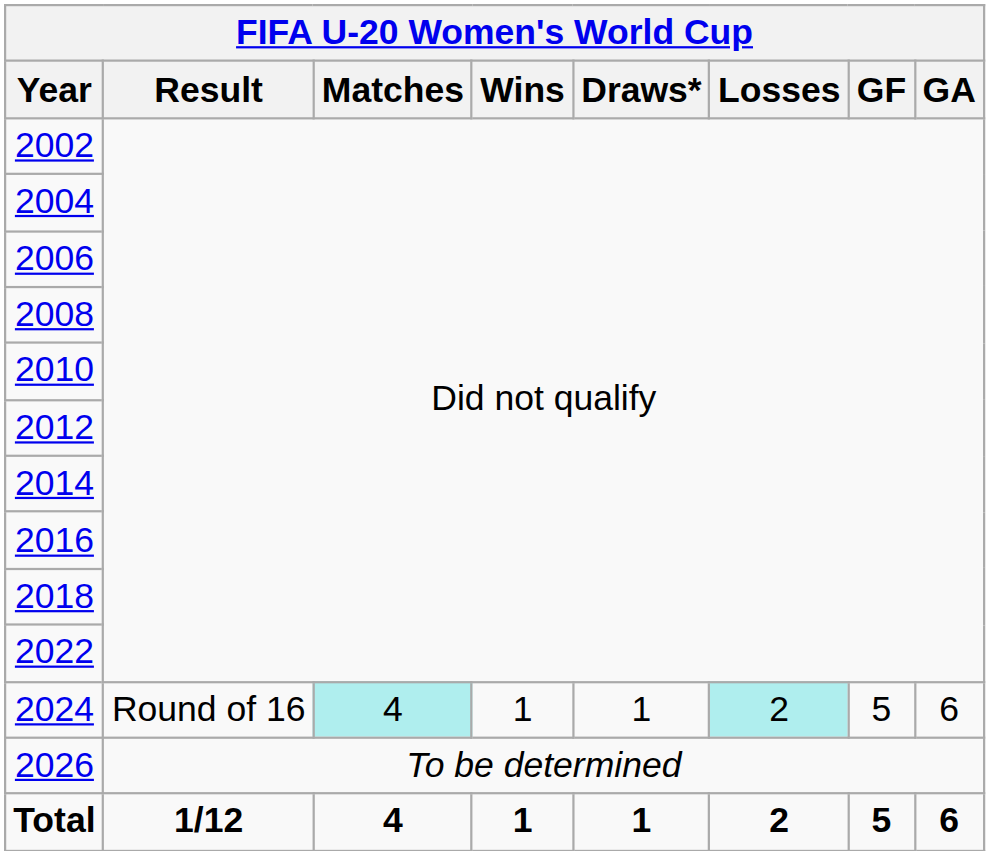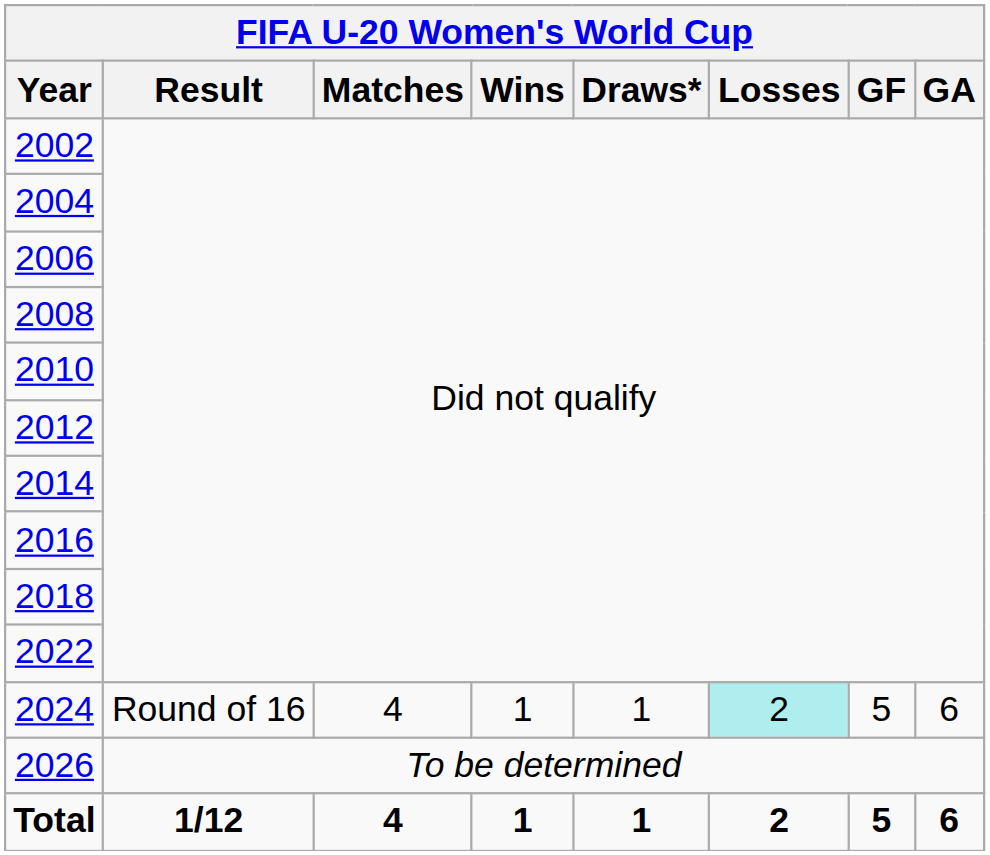2024 | Matches: paleturquoise background -> no background
